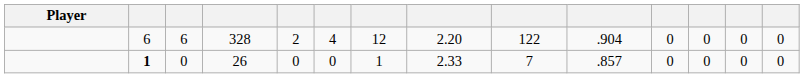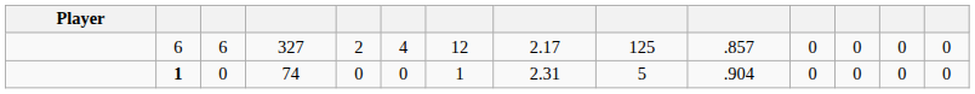row 2 | column 4: 328 -> 327
row 2 | column 8: 2.20 -> 2.17
row 2 | column 9: 122 -> 125
row 2 | column 10: .904 -> .857
row 3 | column 4: 26 -> 74
row 3 | column 8: 2.33 -> 2.31
row 3 | column 9: 7 -> 5
row 3 | column 10: .857 -> .904
